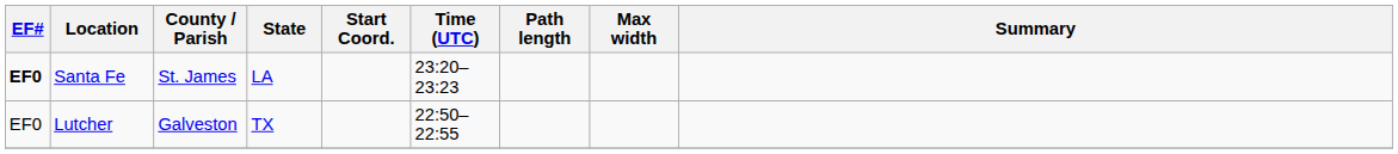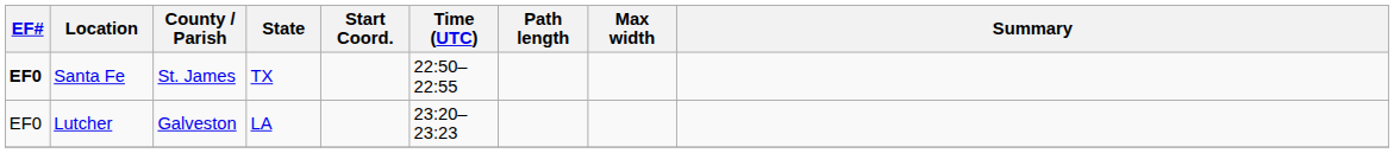Santa Fe | State: LA -> TX
Santa Fe | Time (UTC): 23:20–23:23 -> 22:50–22:55
Lutcher | State: TX -> LA
Lutcher | Time (UTC): 22:50–22:55 -> 23:20–23:23
